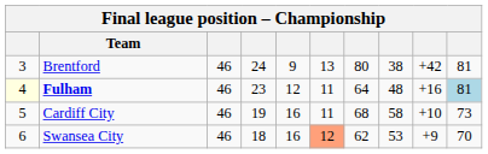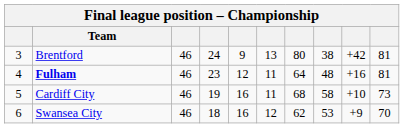Fulham | column 1: lightyellow background -> no background
Fulham | column 10: lightblue background -> no background
Swansea City | column 6: lightsalmon background -> no background
